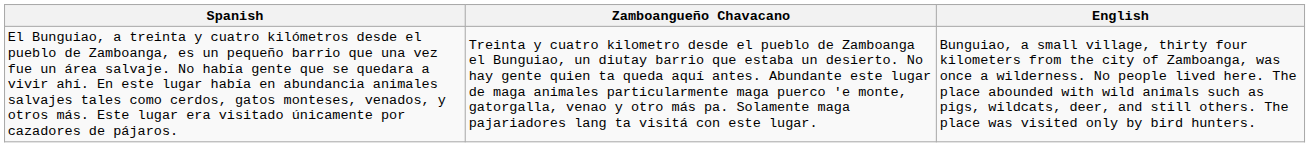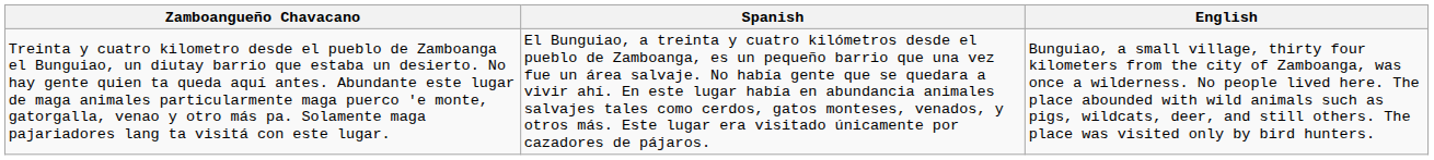columns swapped: Zamboangueño Chavacano <-> Spanish
